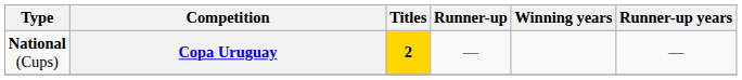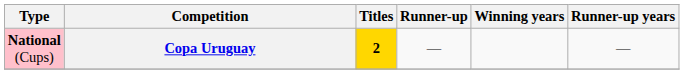Copa Uruguay | Type: no background -> pink background
